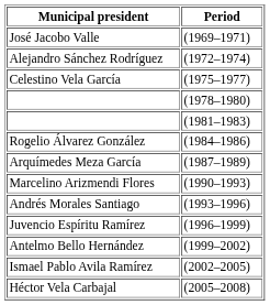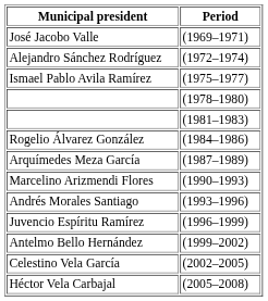row 4 | Municipal president: Celestino Vela García -> Ismael Pablo Avila Ramírez
row 13 | Municipal president: Ismael Pablo Avila Ramírez -> Celestino Vela García
